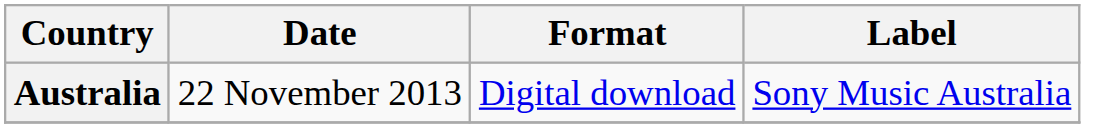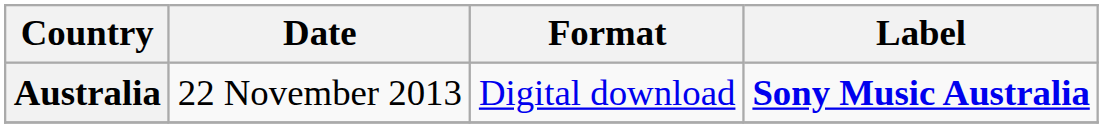Australia | Label: normal -> bold
